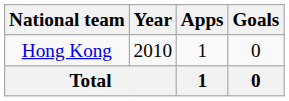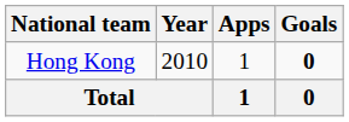Hong Kong | Goals: normal -> bold
